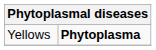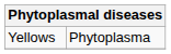Yellows | column 2: bold -> normal
